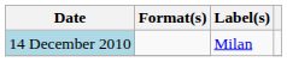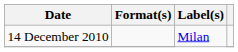14 December 2010 | Date: lightblue background -> no background
